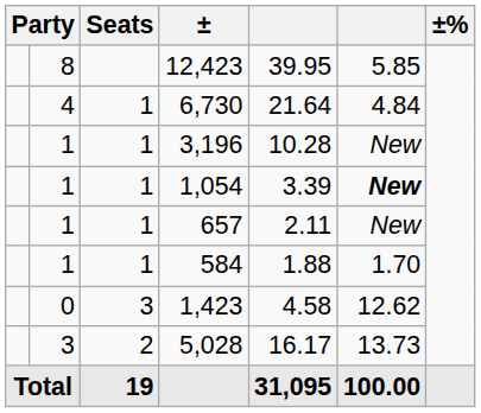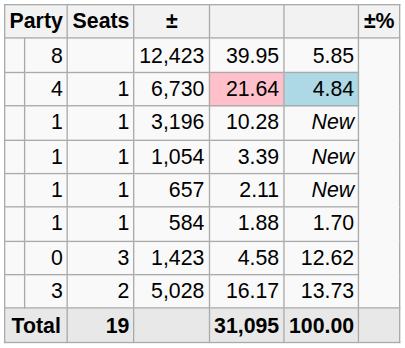6,730 | column 5: no background -> pink background
6,730 | column 6: no background -> lightblue background
1,054 | column 6: bold -> normal
